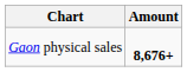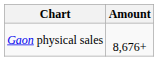Gaon physical sales | Amount: bold -> normal
